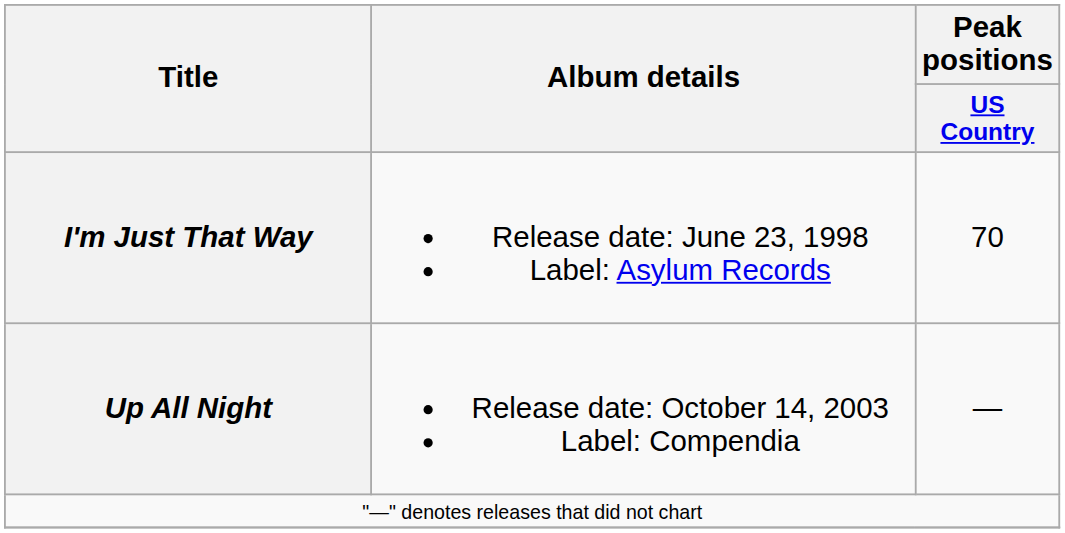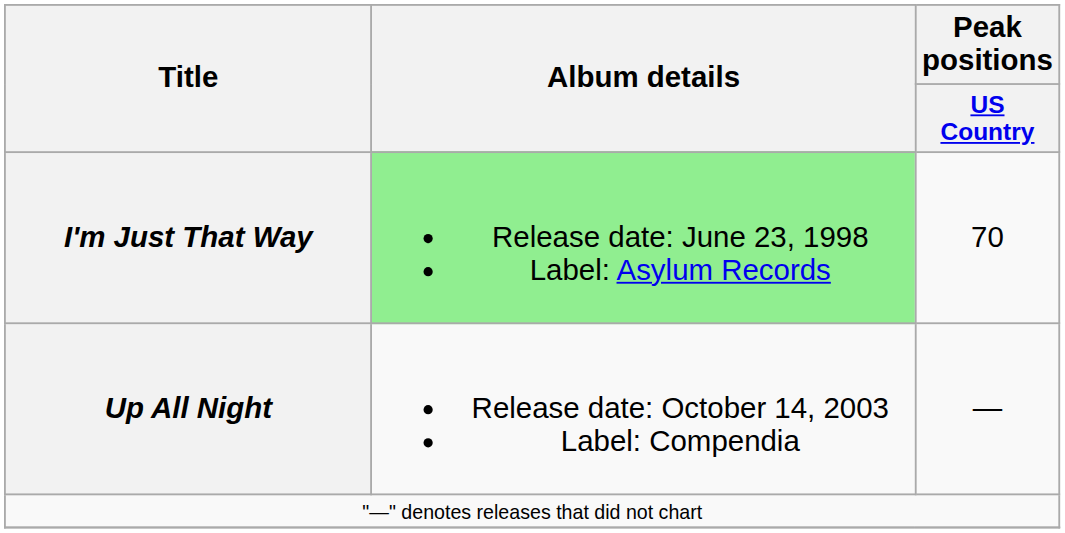I'm Just That Way | Album details: no background -> lightgreen background
